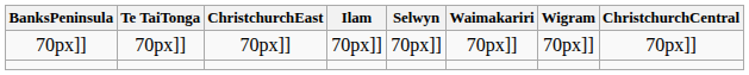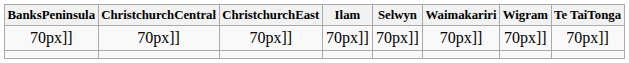columns swapped: ChristchurchCentral <-> Te TaiTonga
